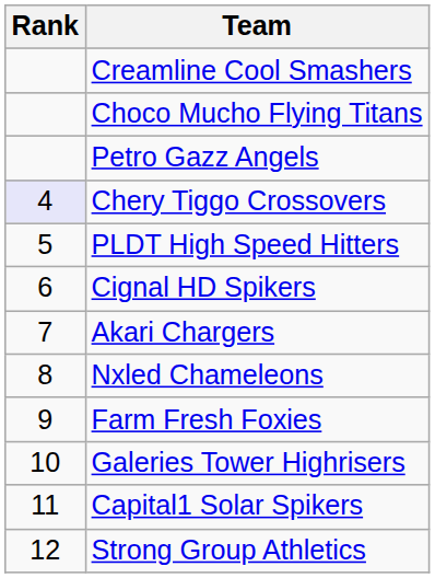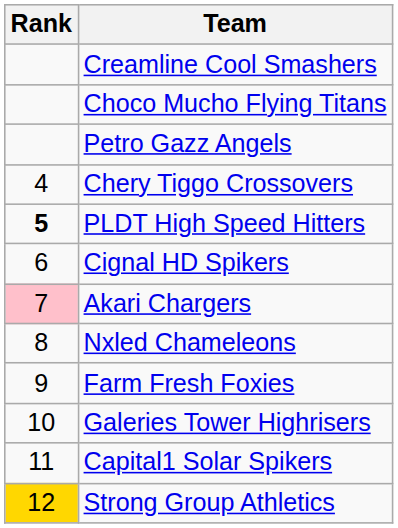Chery Tiggo Crossovers | Rank: lavender background -> no background
PLDT High Speed Hitters | Rank: normal -> bold
Akari Chargers | Rank: no background -> pink background
Strong Group Athletics | Rank: no background -> gold background
